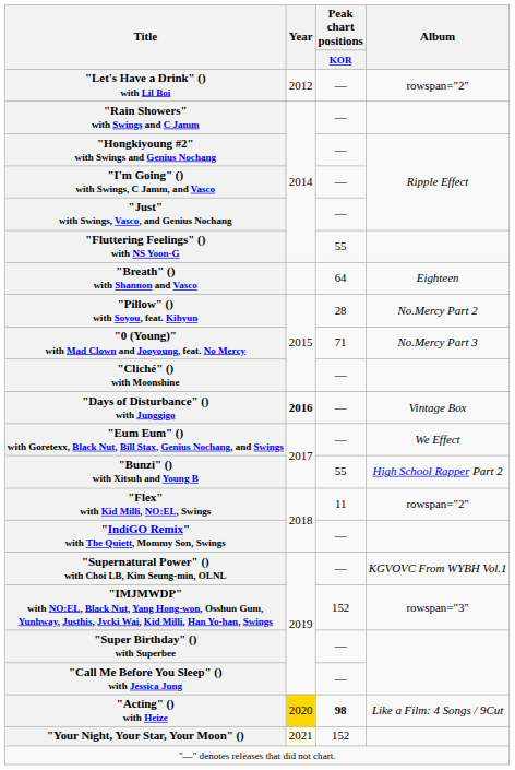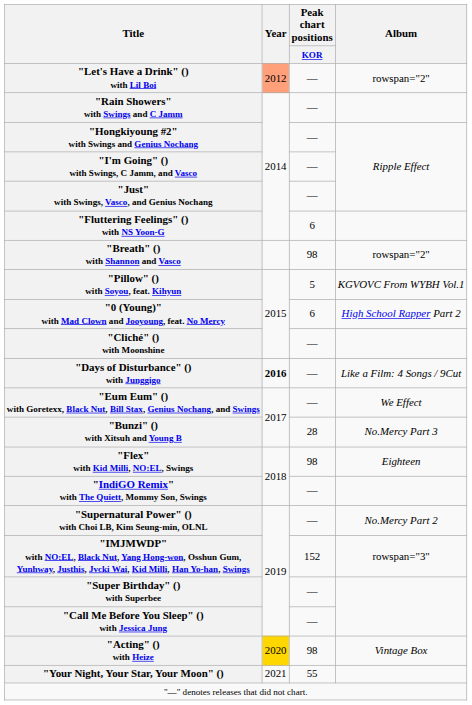"Let's Have a Drink" () with Lil Boi | Year: no background -> lightsalmon background
"Fluttering Feelings" () with NS Yoon-G | Peak chart positions / KOR: 55 -> 6
"Breath" () with Shannon and Vasco | Peak chart positions / KOR: 64 -> 98
"Breath" () with Shannon and Vasco | Album: Eighteen -> rowspan="2"
"Pillow" () with Soyou, feat. Kihyun | Peak chart positions / KOR: 28 -> 5
"Pillow" () with Soyou, feat. Kihyun | Album: No.Mercy Part 2 -> KGVOVC From WYBH Vol.1
"0 (Young)" with Mad Clown and Jooyoung, feat. No Mercy | Peak chart positions / KOR: 71 -> 6
"0 (Young)" with Mad Clown and Jooyoung, feat. No Mercy | Album: No.Mercy Part 3 -> High School Rapper Part 2
"Days of Disturbance" () with Junggigo | Album: Vintage Box -> Like a Film: 4 Songs / 9Cut
"Bunzi" () with Xitsuh and Young B | Peak chart positions / KOR: 55 -> 28
"Bunzi" () with Xitsuh and Young B | Album: High School Rapper Part 2 -> No.Mercy Part 3
"Flex" with Kid Milli, NO:EL, Swings | Peak chart positions / KOR: 11 -> 98
"Flex" with Kid Milli, NO:EL, Swings | Album: rowspan="2" -> Eighteen
"Supernatural Power" () with Choi LB, Kim Seung-min, OLNL | Album: KGVOVC From WYBH Vol.1 -> No.Mercy Part 2
"Acting" () with Heize | Peak chart positions / KOR: bold -> normal
"Acting" () with Heize | Album: Like a Film: 4 Songs / 9Cut -> Vintage Box
"Your Night, Your Star, Your Moon" () | Year: lightyellow background -> no background
"Your Night, Your Star, Your Moon" () | Peak chart positions / KOR: 152 -> 55
